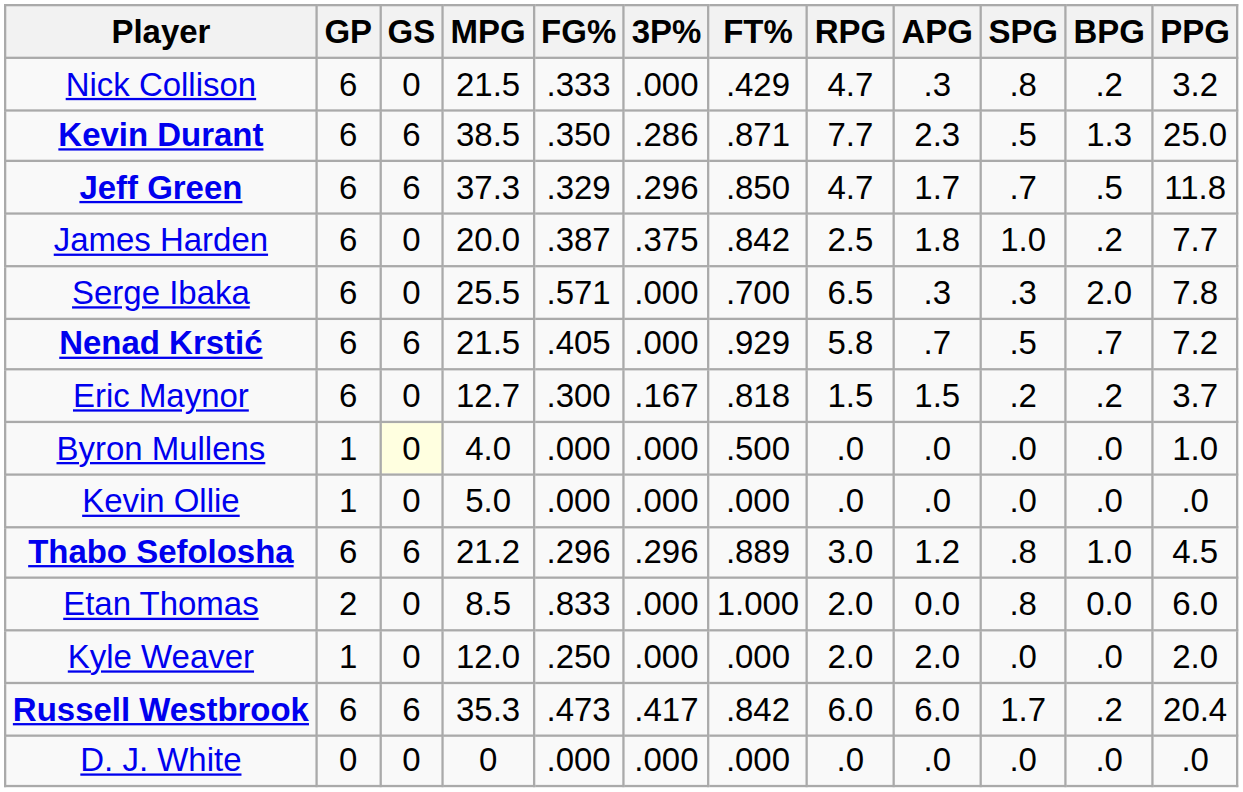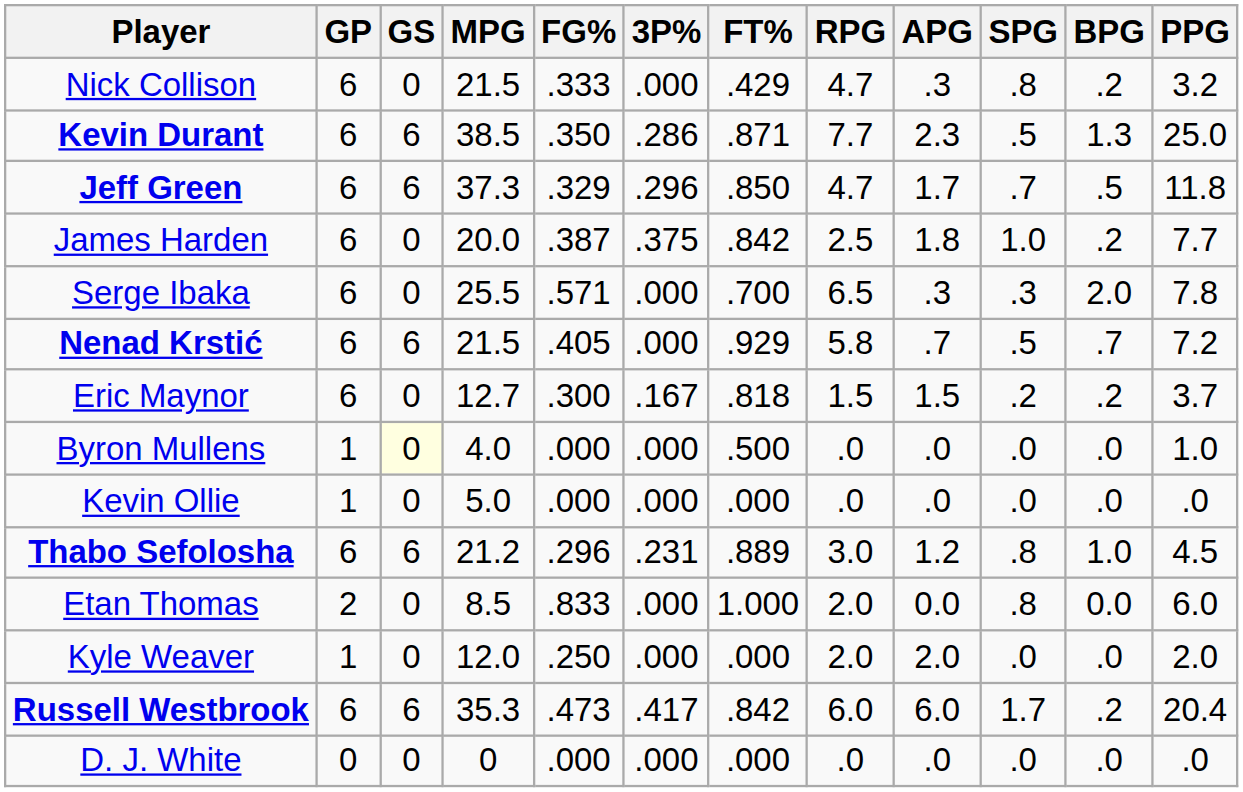Thabo Sefolosha | 3P%: .296 -> .231
